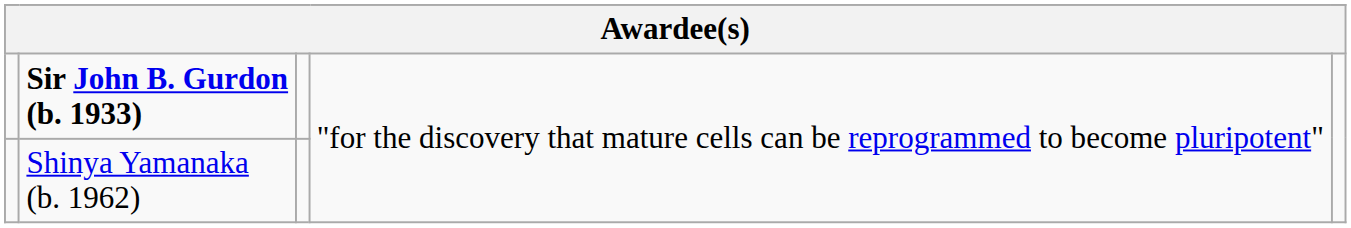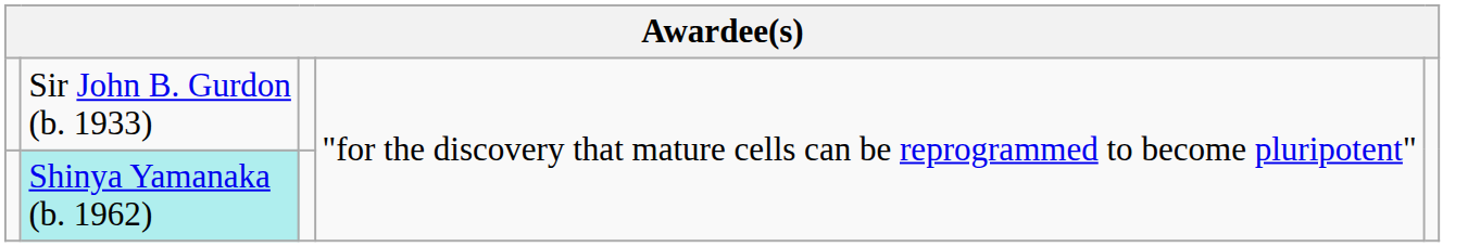Sir John B. Gurdon (b. 1933) | column 2: bold -> normal
Shinya Yamanaka (b. 1962) | column 2: no background -> paleturquoise background
